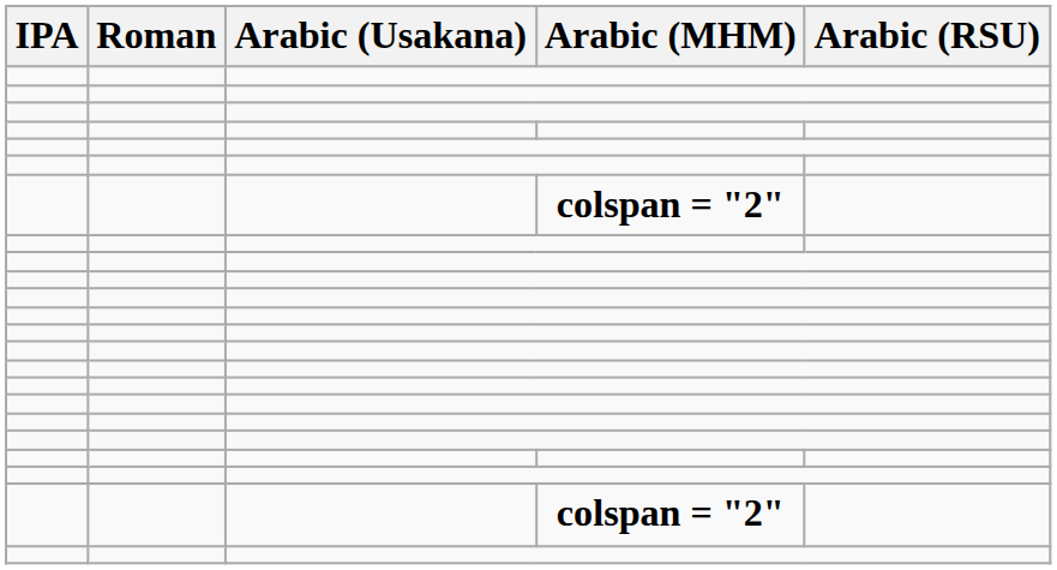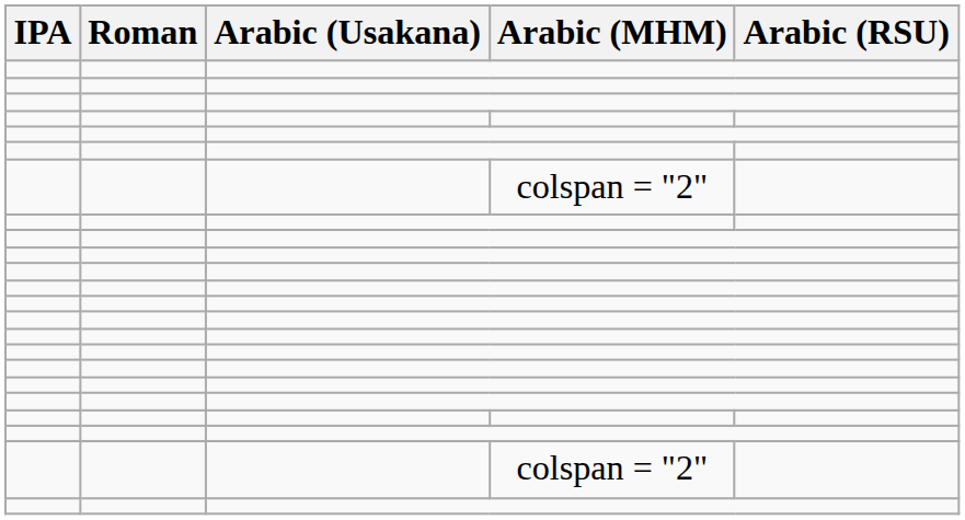row 8 | Arabic (MHM): bold -> normal
row 23 | Arabic (MHM): bold -> normal
